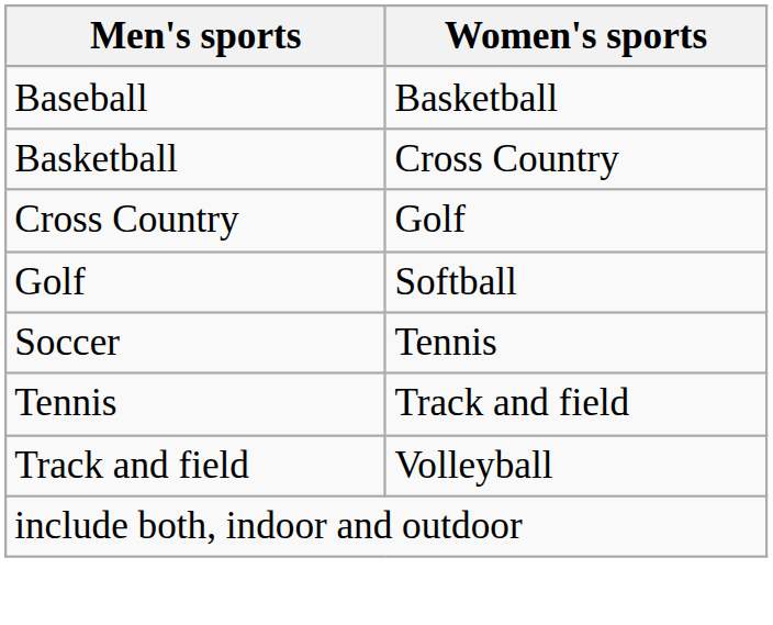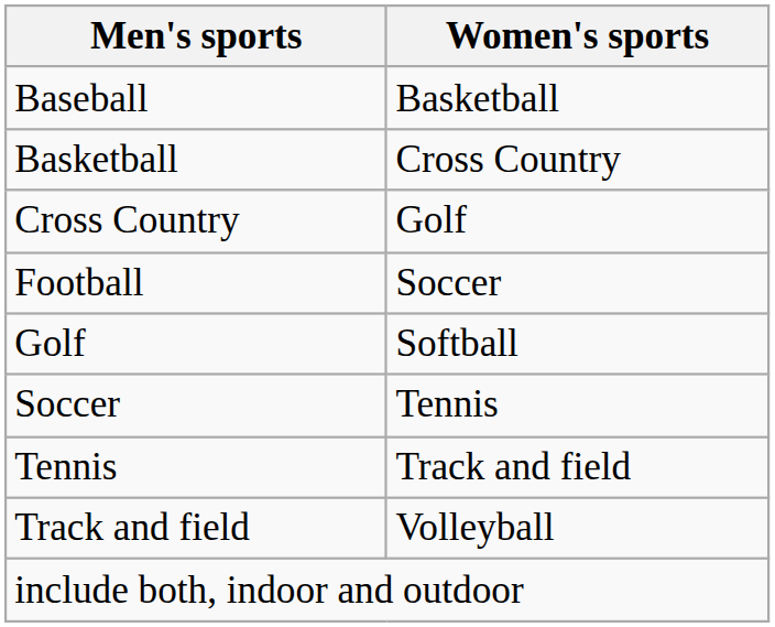+ row: Football | Soccer
